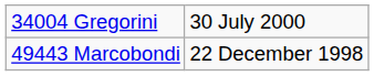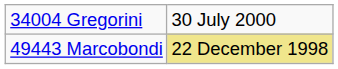49443 Marcobondi | column 2: no background -> khaki background
